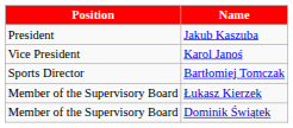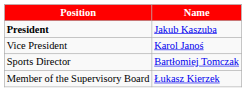Jakub Kaszuba | Position: normal -> bold
- row: Member of the Supervisory Board | Dominik Świątek
